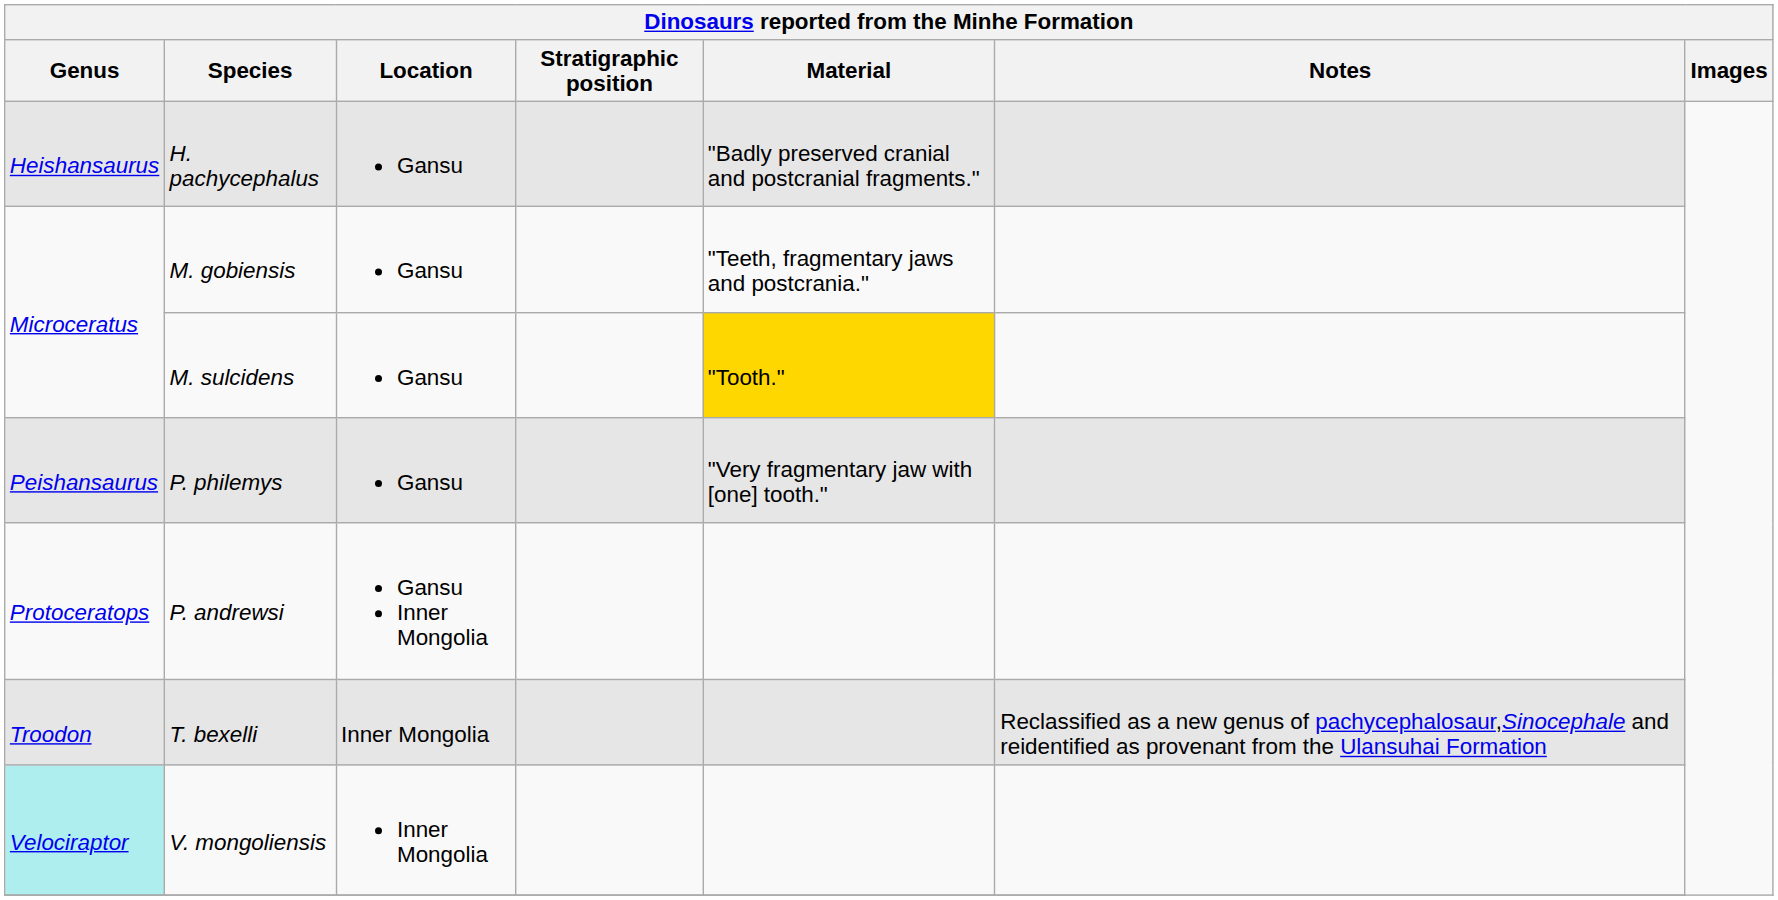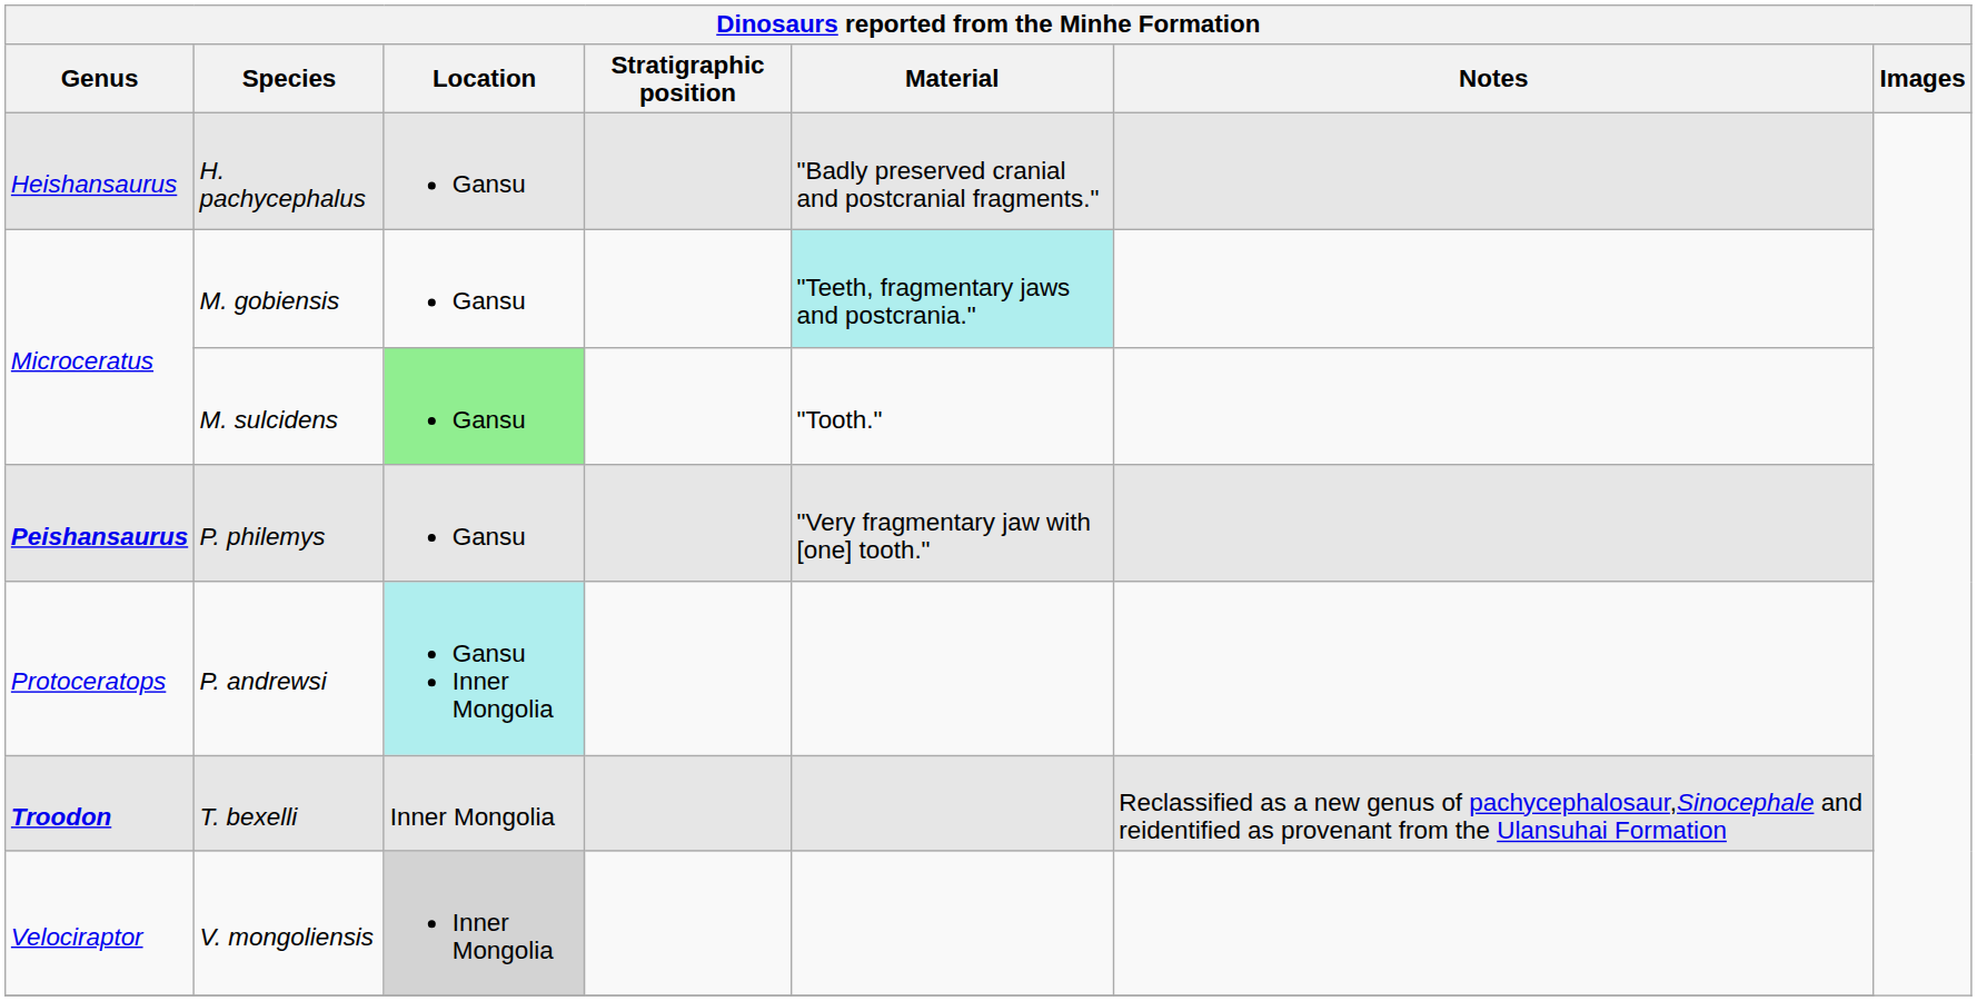M. gobiensis | Material: no background -> paleturquoise background
M. sulcidens | Location: no background -> lightgreen background
M. sulcidens | Material: gold background -> no background
P. philemys | Genus: normal -> bold
P. andrewsi | Location: no background -> paleturquoise background
T. bexelli | Genus: normal -> bold
V. mongoliensis | Genus: paleturquoise background -> no background
V. mongoliensis | Location: no background -> lightgrey background
